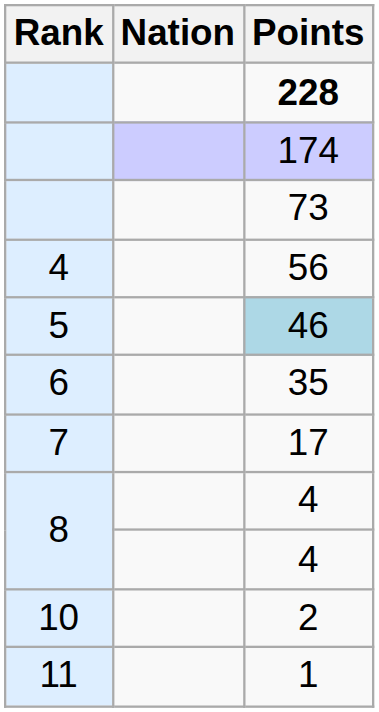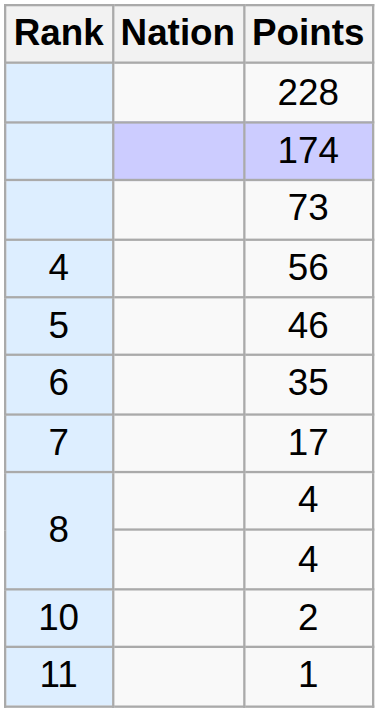228 | Points: bold -> normal
46 | Points: lightblue background -> no background
